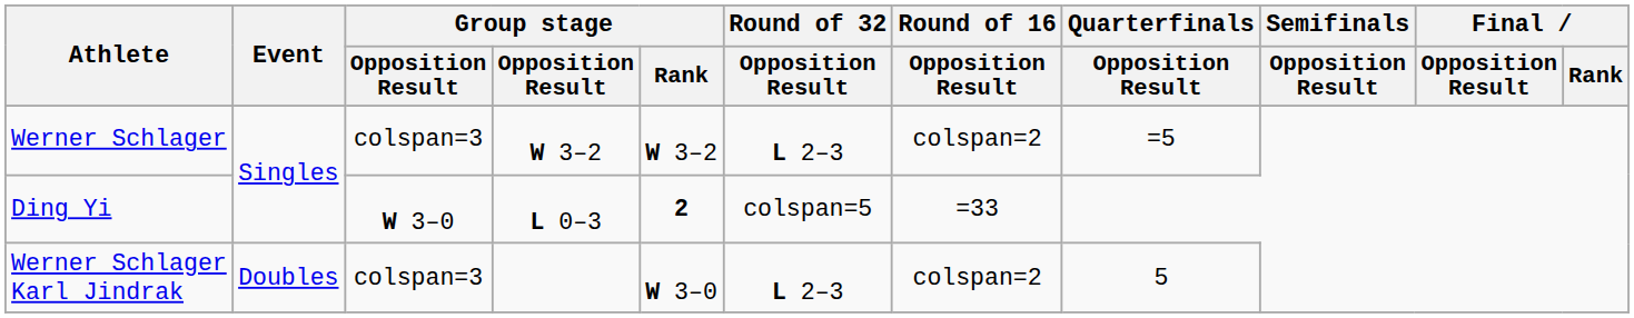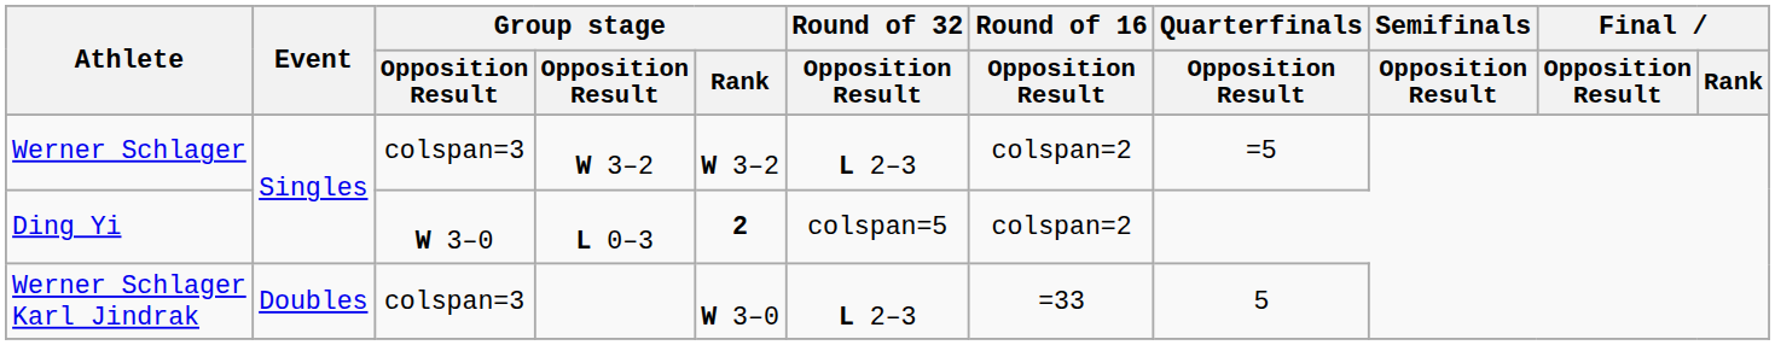Ding Yi | Round of 16 / Opposition Result: =33 -> colspan=2
Werner Schlager Karl Jindrak | Round of 16 / Opposition Result: colspan=2 -> =33
